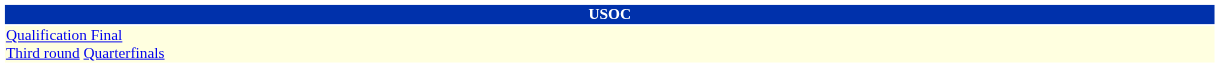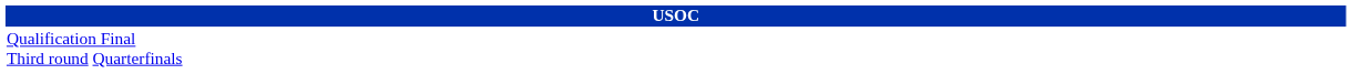Qualification Final Third round Quarterfinals | column 1: lightyellow background -> no background
